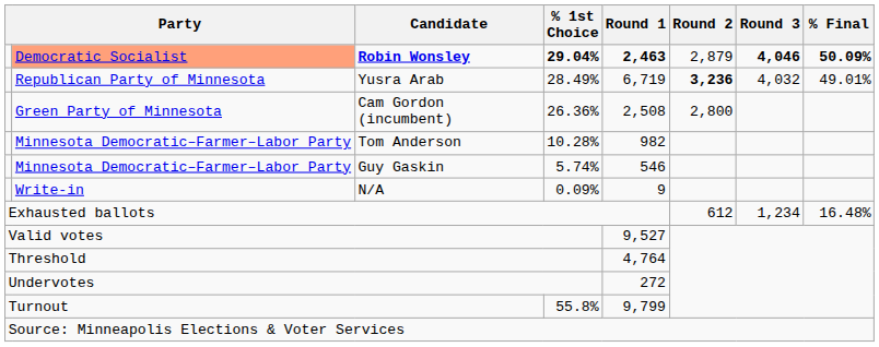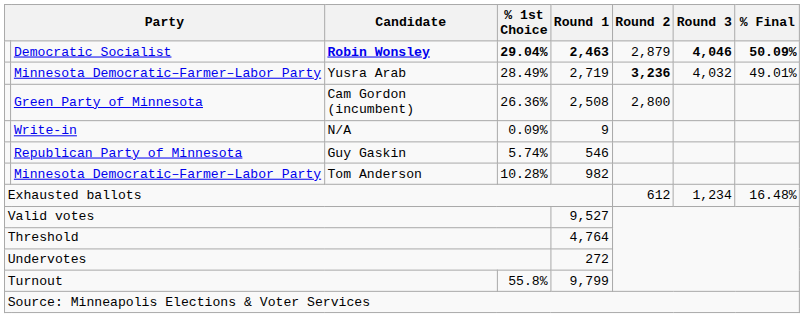Robin Wonsley | column 2: lightsalmon background -> no background
Yusra Arab | column 2: Republican Party of Minnesota -> Minnesota Democratic–Farmer–Labor Party
Yusra Arab | Round 1: 6,719 -> 2,719
rows swapped: Tom Anderson <-> N/A
Guy Gaskin | column 2: Minnesota Democratic–Farmer–Labor Party -> Republican Party of Minnesota
